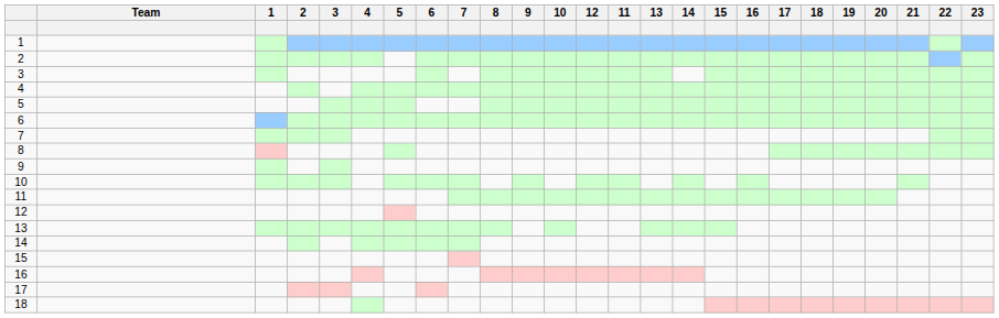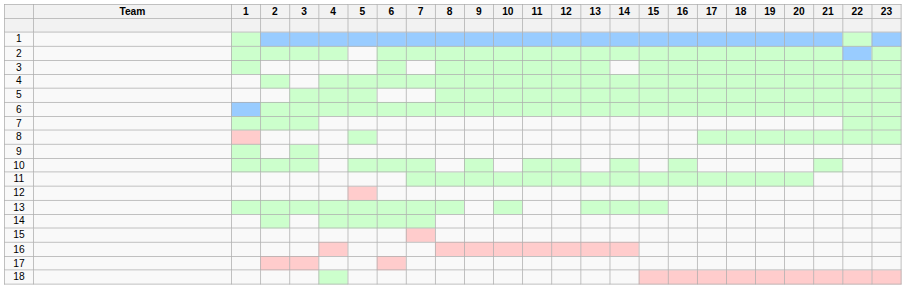columns swapped: 11 <-> 12
